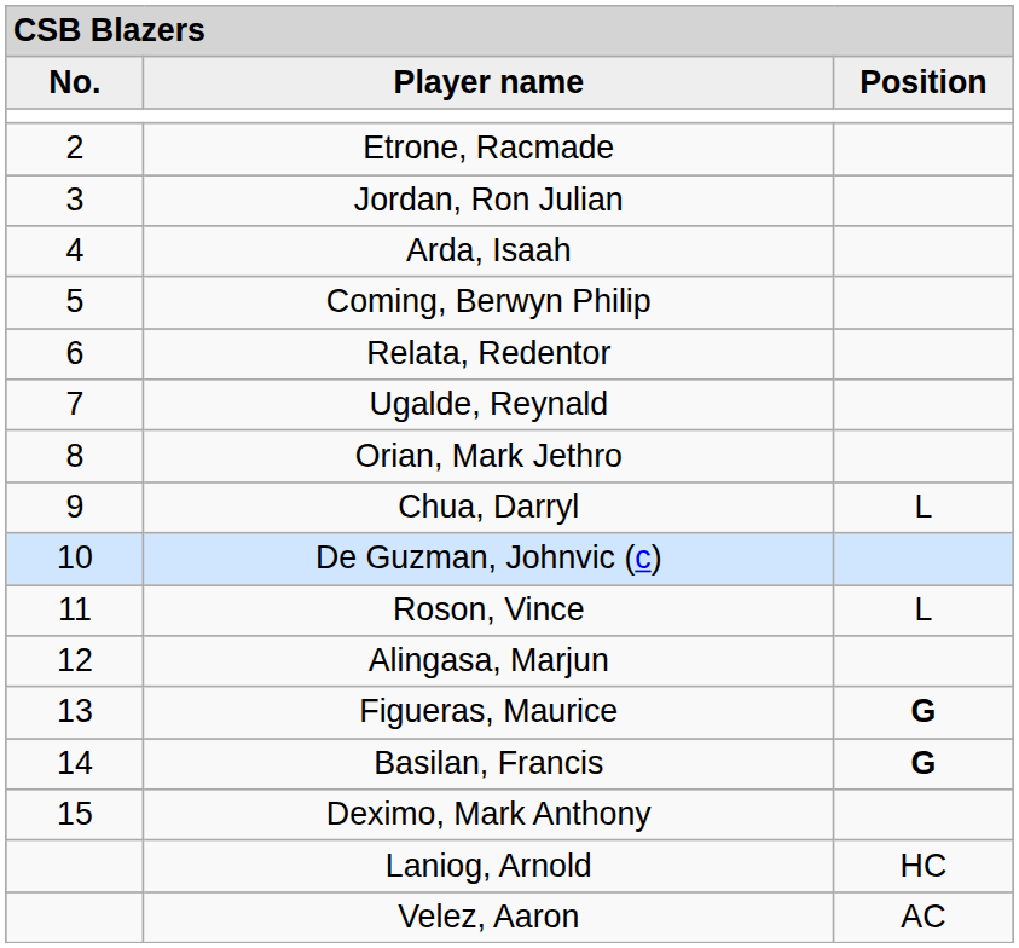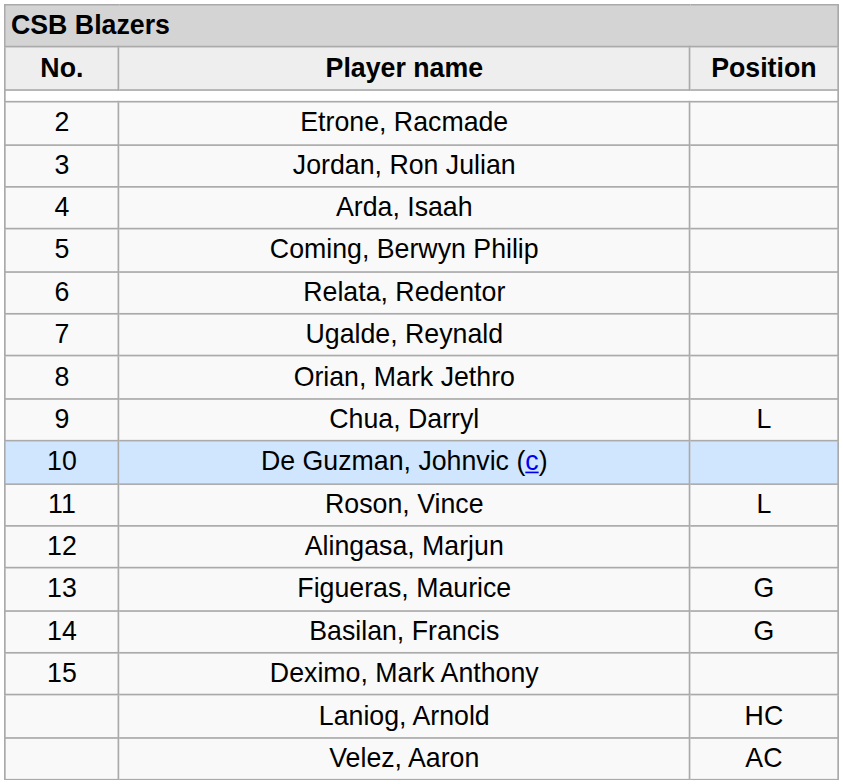Figueras, Maurice | column 3: bold -> normal
Basilan, Francis | column 3: bold -> normal
